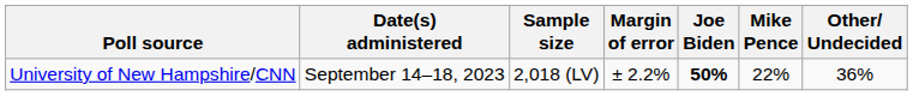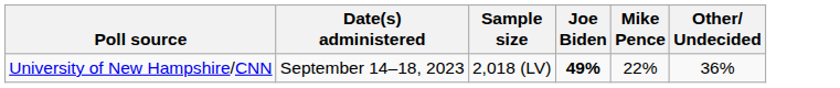- column: Margin of error | ± 2.2%
University of New Hampshire/CNN | Joe Biden: 50% -> 49%
